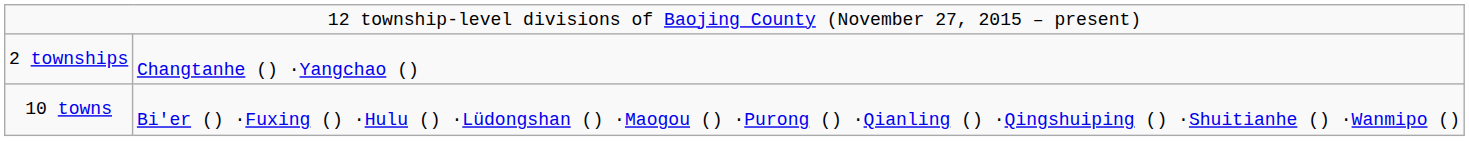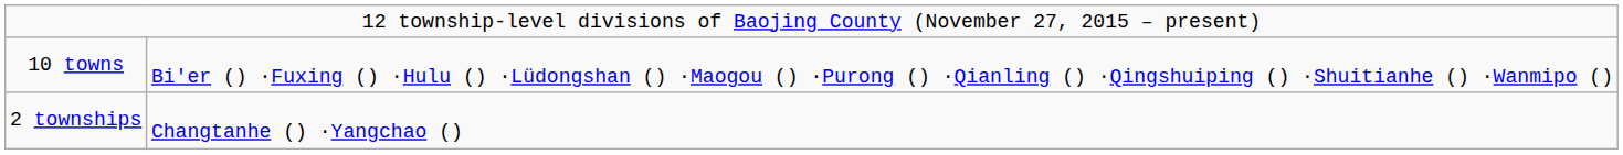rows swapped: 10 towns <-> 2 townships
